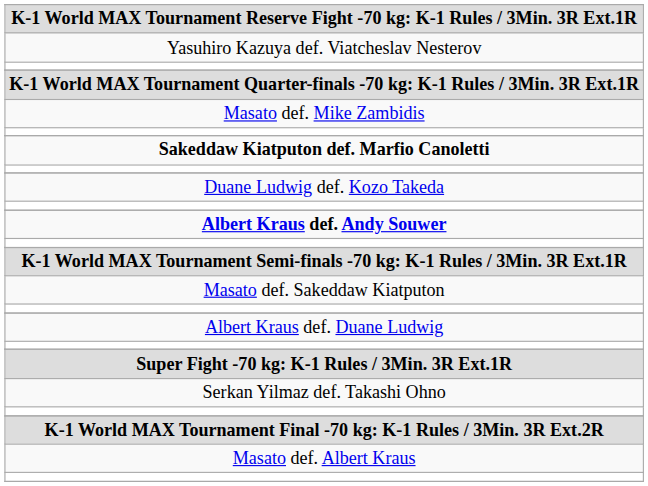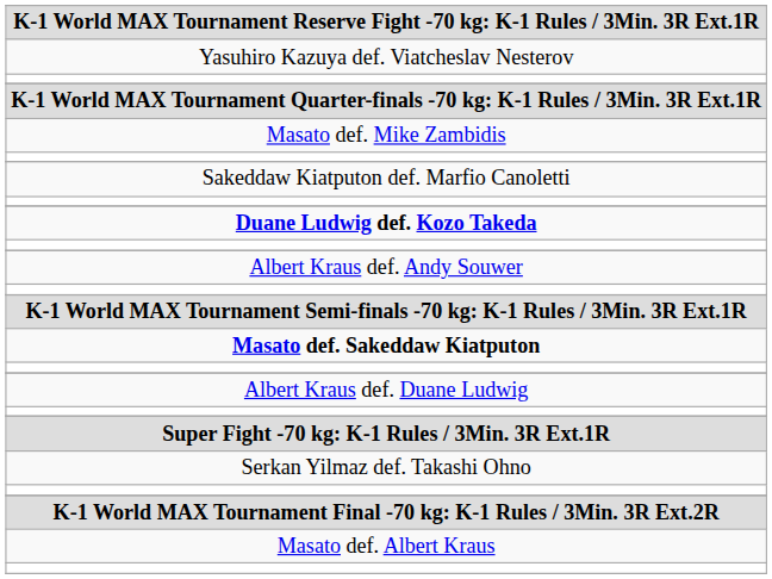Sakeddaw Kiatputon def. Marfio Canoletti | column 1: bold -> normal
Duane Ludwig def. Kozo Takeda | column 1: normal -> bold
Albert Kraus def. Andy Souwer | column 1: bold -> normal
Masato def. Sakeddaw Kiatputon | column 1: normal -> bold
